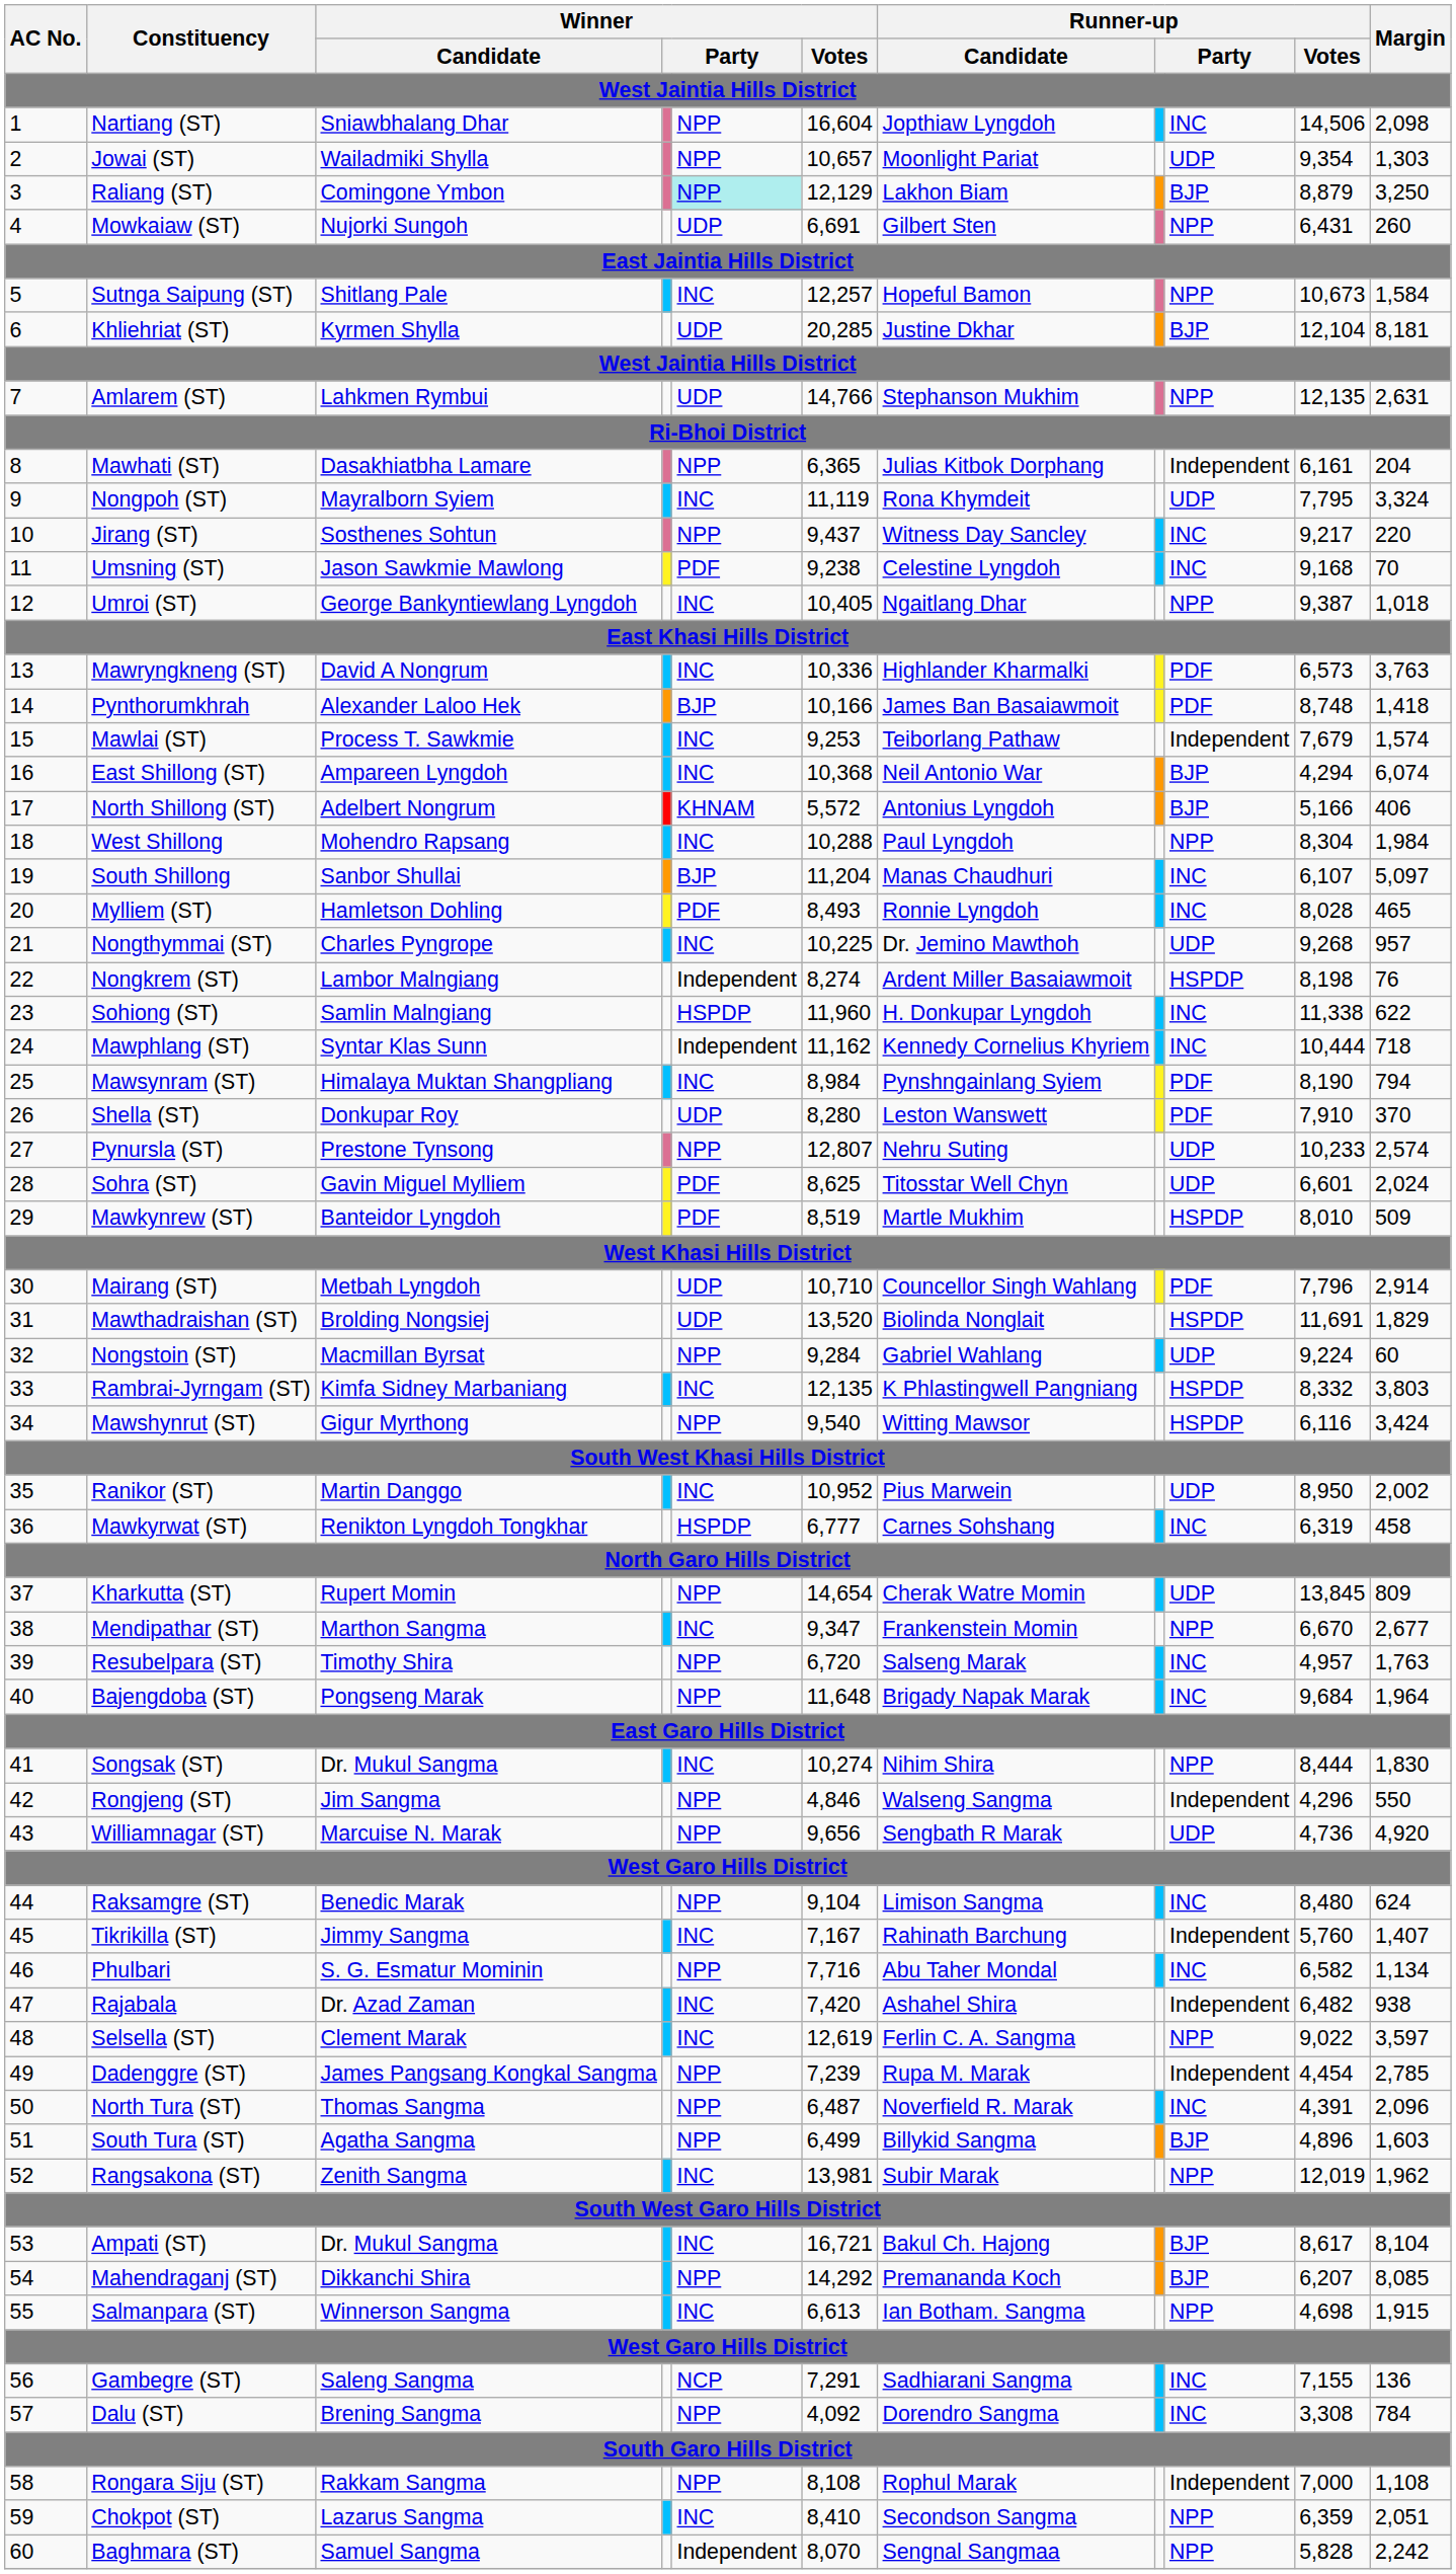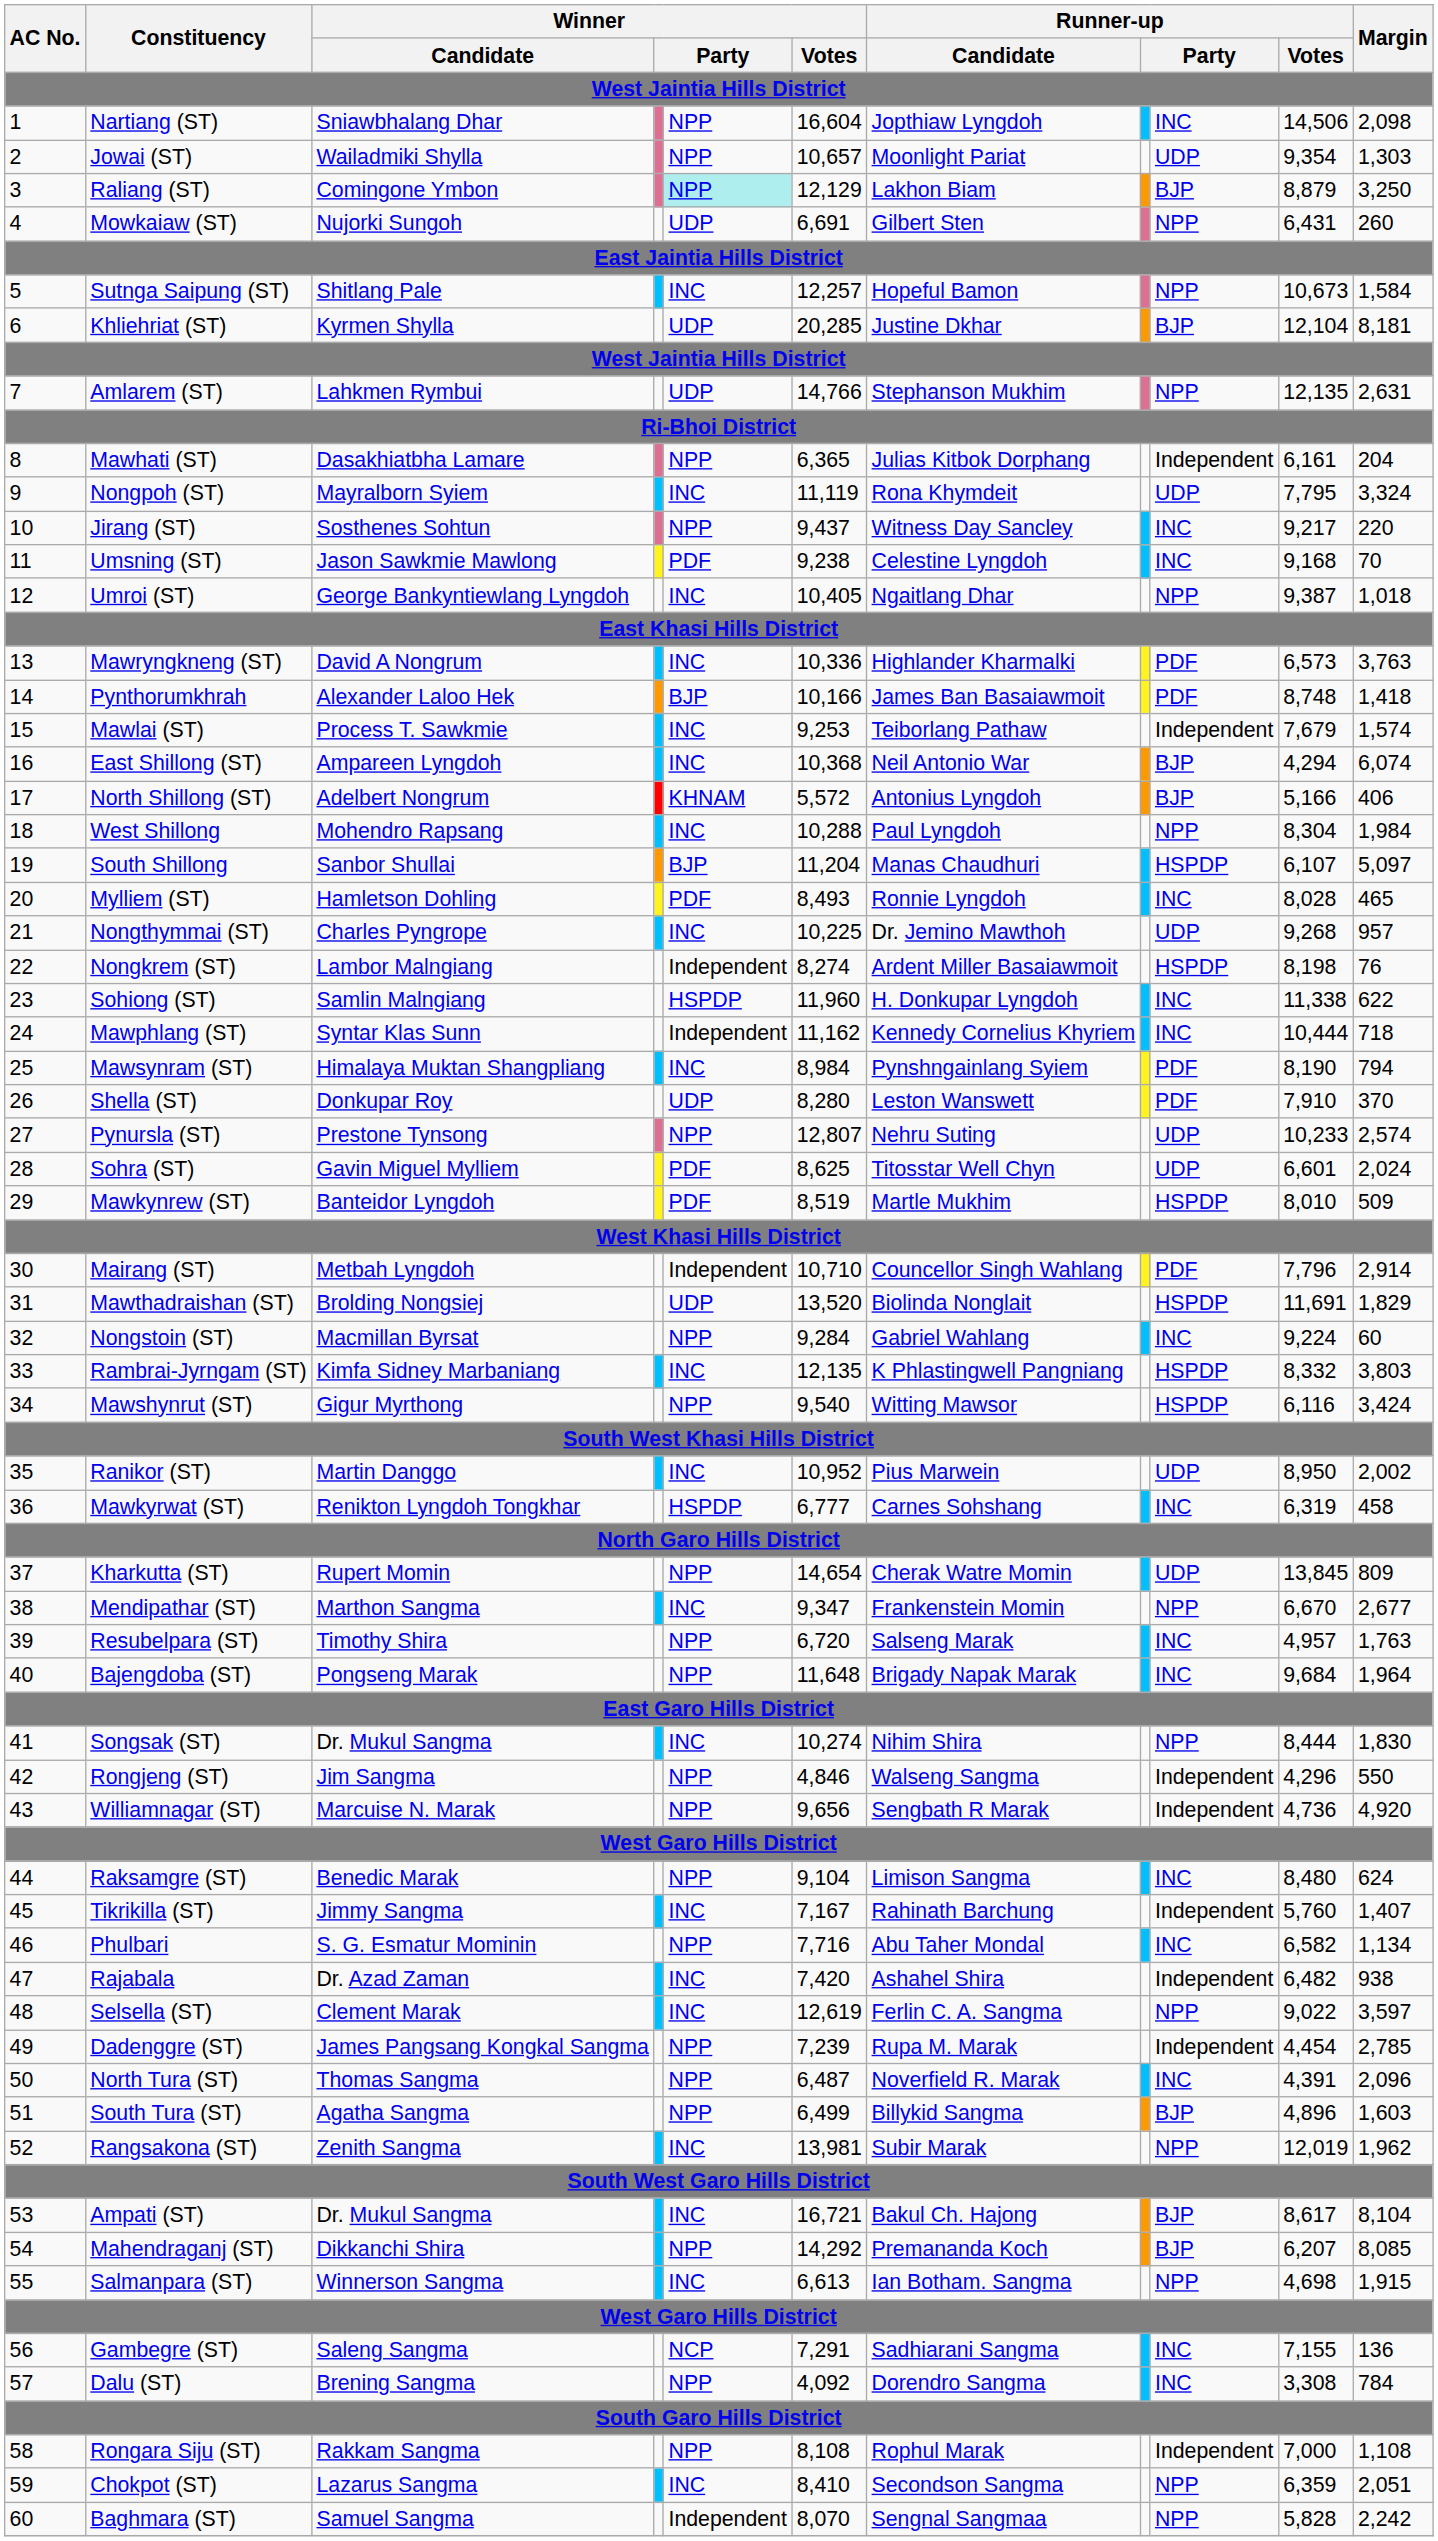South Shillong | column 9: INC -> HSPDP
Mairang (ST) | column 5: UDP -> Independent
Nongstoin (ST) | column 9: UDP -> INC
Williamnagar (ST) | column 9: UDP -> Independent
